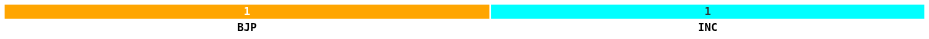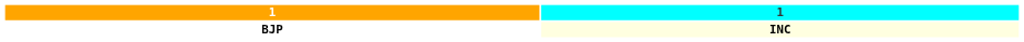BJP | column 2: no background -> lightyellow background
